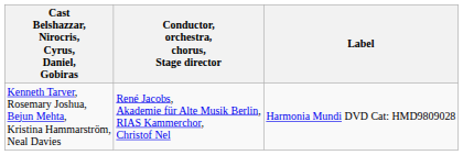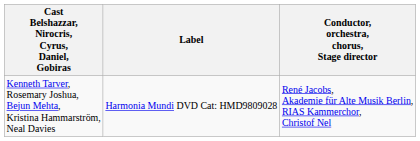columns swapped: Conductor, orchestra, chorus, Stage director <-> Label
